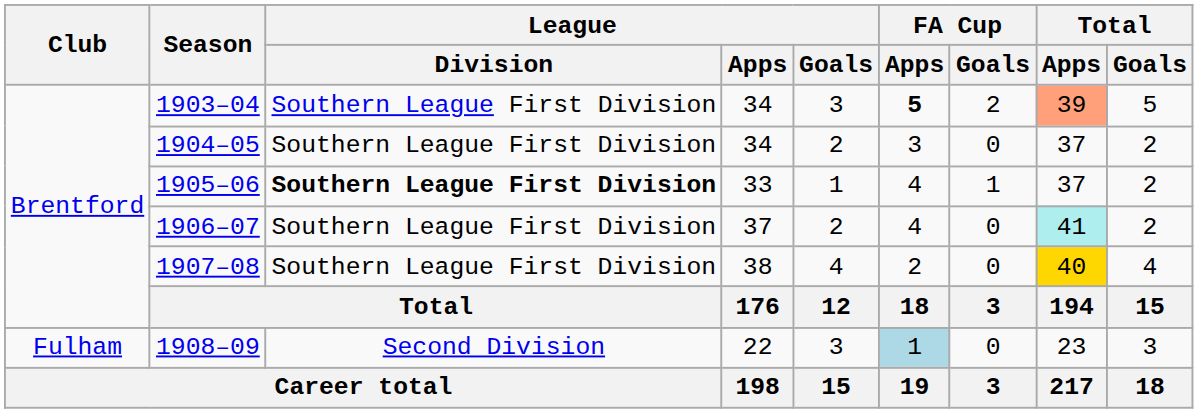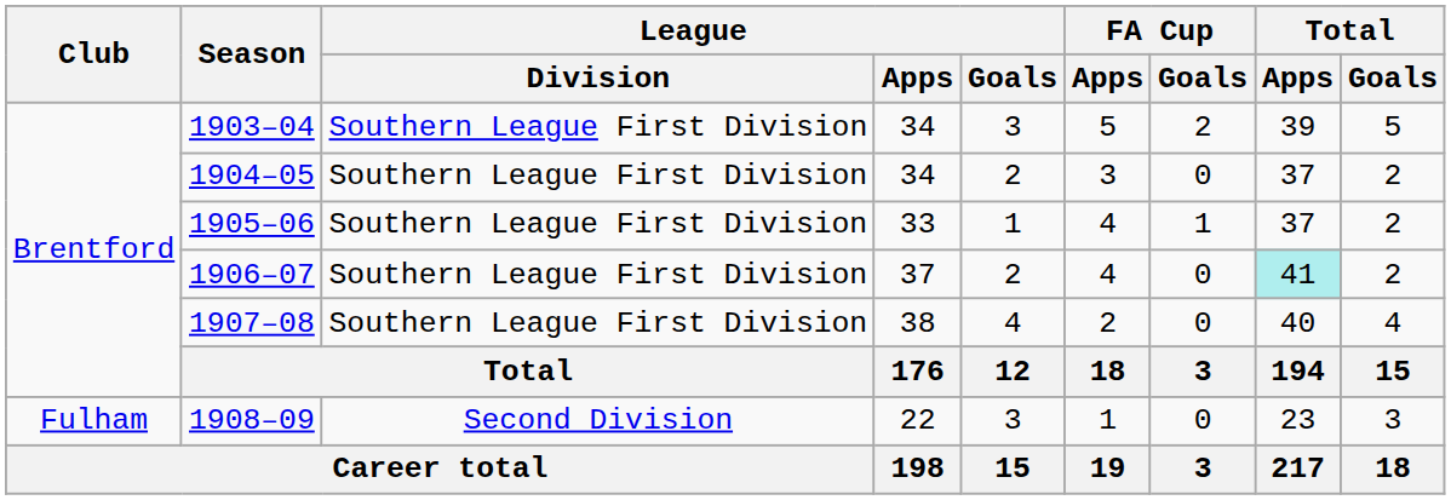1903–04 | FA Cup / Apps: bold -> normal
1903–04 | Total / Apps: lightsalmon background -> no background
1905–06 | League / Division: bold -> normal
1907–08 | Total / Apps: gold background -> no background
1908–09 | FA Cup / Apps: lightblue background -> no background
